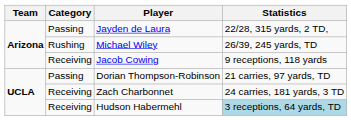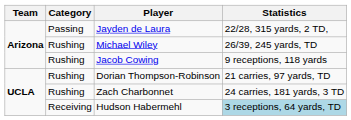Jacob Cowing | Category: Receiving -> Rushing
Dorian Thompson-Robinson | Category: Passing -> Rushing
Zach Charbonnet | Category: Receiving -> Rushing
